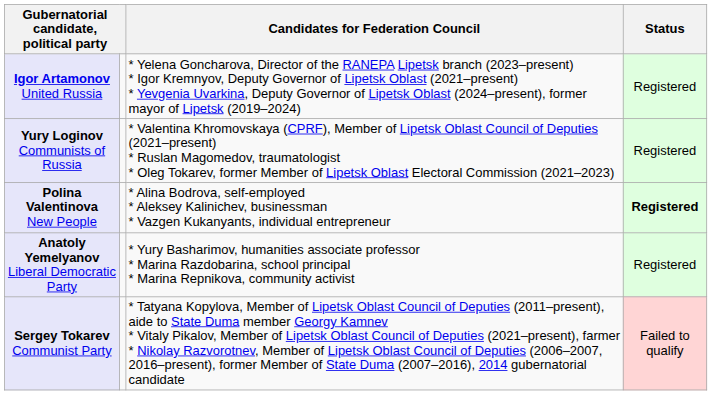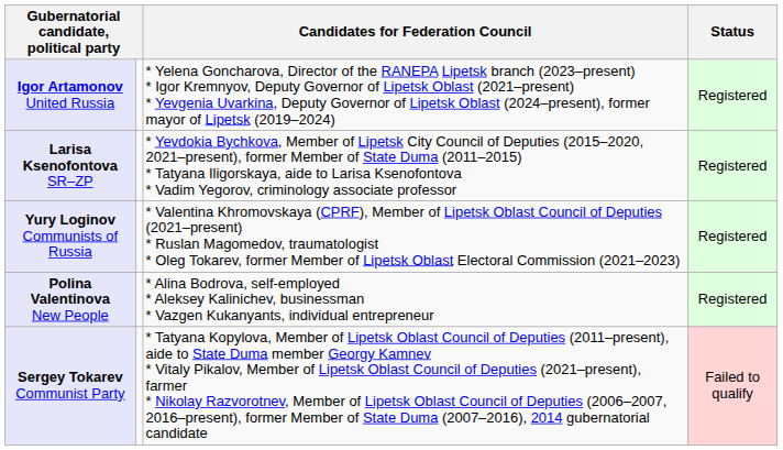+ row: Larisa Ksenofontova SR–ZP | * Yevdokia Bychkova, Member of Lipetsk City Council of Deputies (2015–2020, 2021–present), former Member of State Duma (2011–2015) * Tatyana Iligorskaya, aide to Larisa Ksenofontova * Vadim Yegorov, criminology associate professor | Registered
Polina Valentinova New People | Status: bold -> normal
- row: Anatoly Yemelyanov Liberal Democratic Party | * Yury Basharimov, humanities associate professor * Marina Razdobarina, school principal * Marina Repnikova, community activist | Registered
